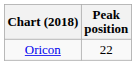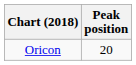Oricon | Peak position: 22 -> 20
